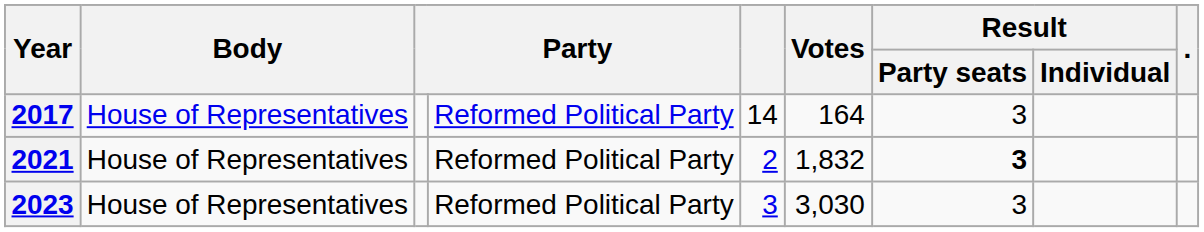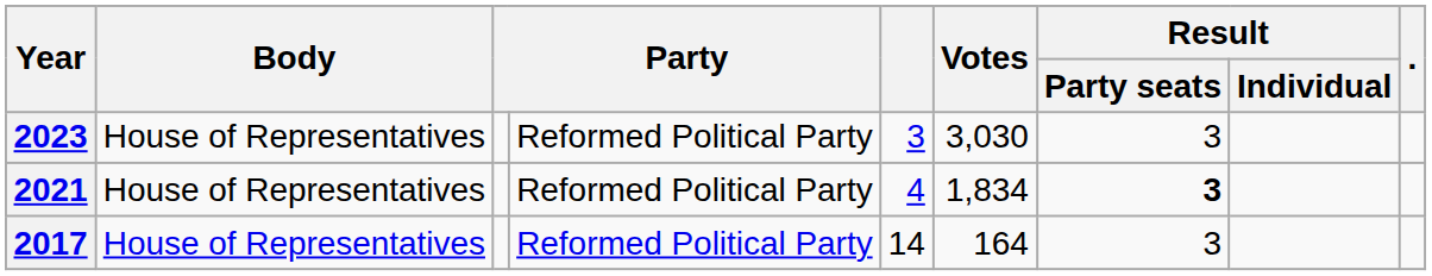rows swapped: 2017 <-> 2023
2021 | column 5: 2 -> 4
2021 | Votes: 1,832 -> 1,834
